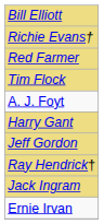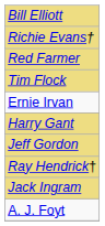row 5 | column 1: A. J. Foyt -> Ernie Irvan
row 10 | column 1: Ernie Irvan -> A. J. Foyt
